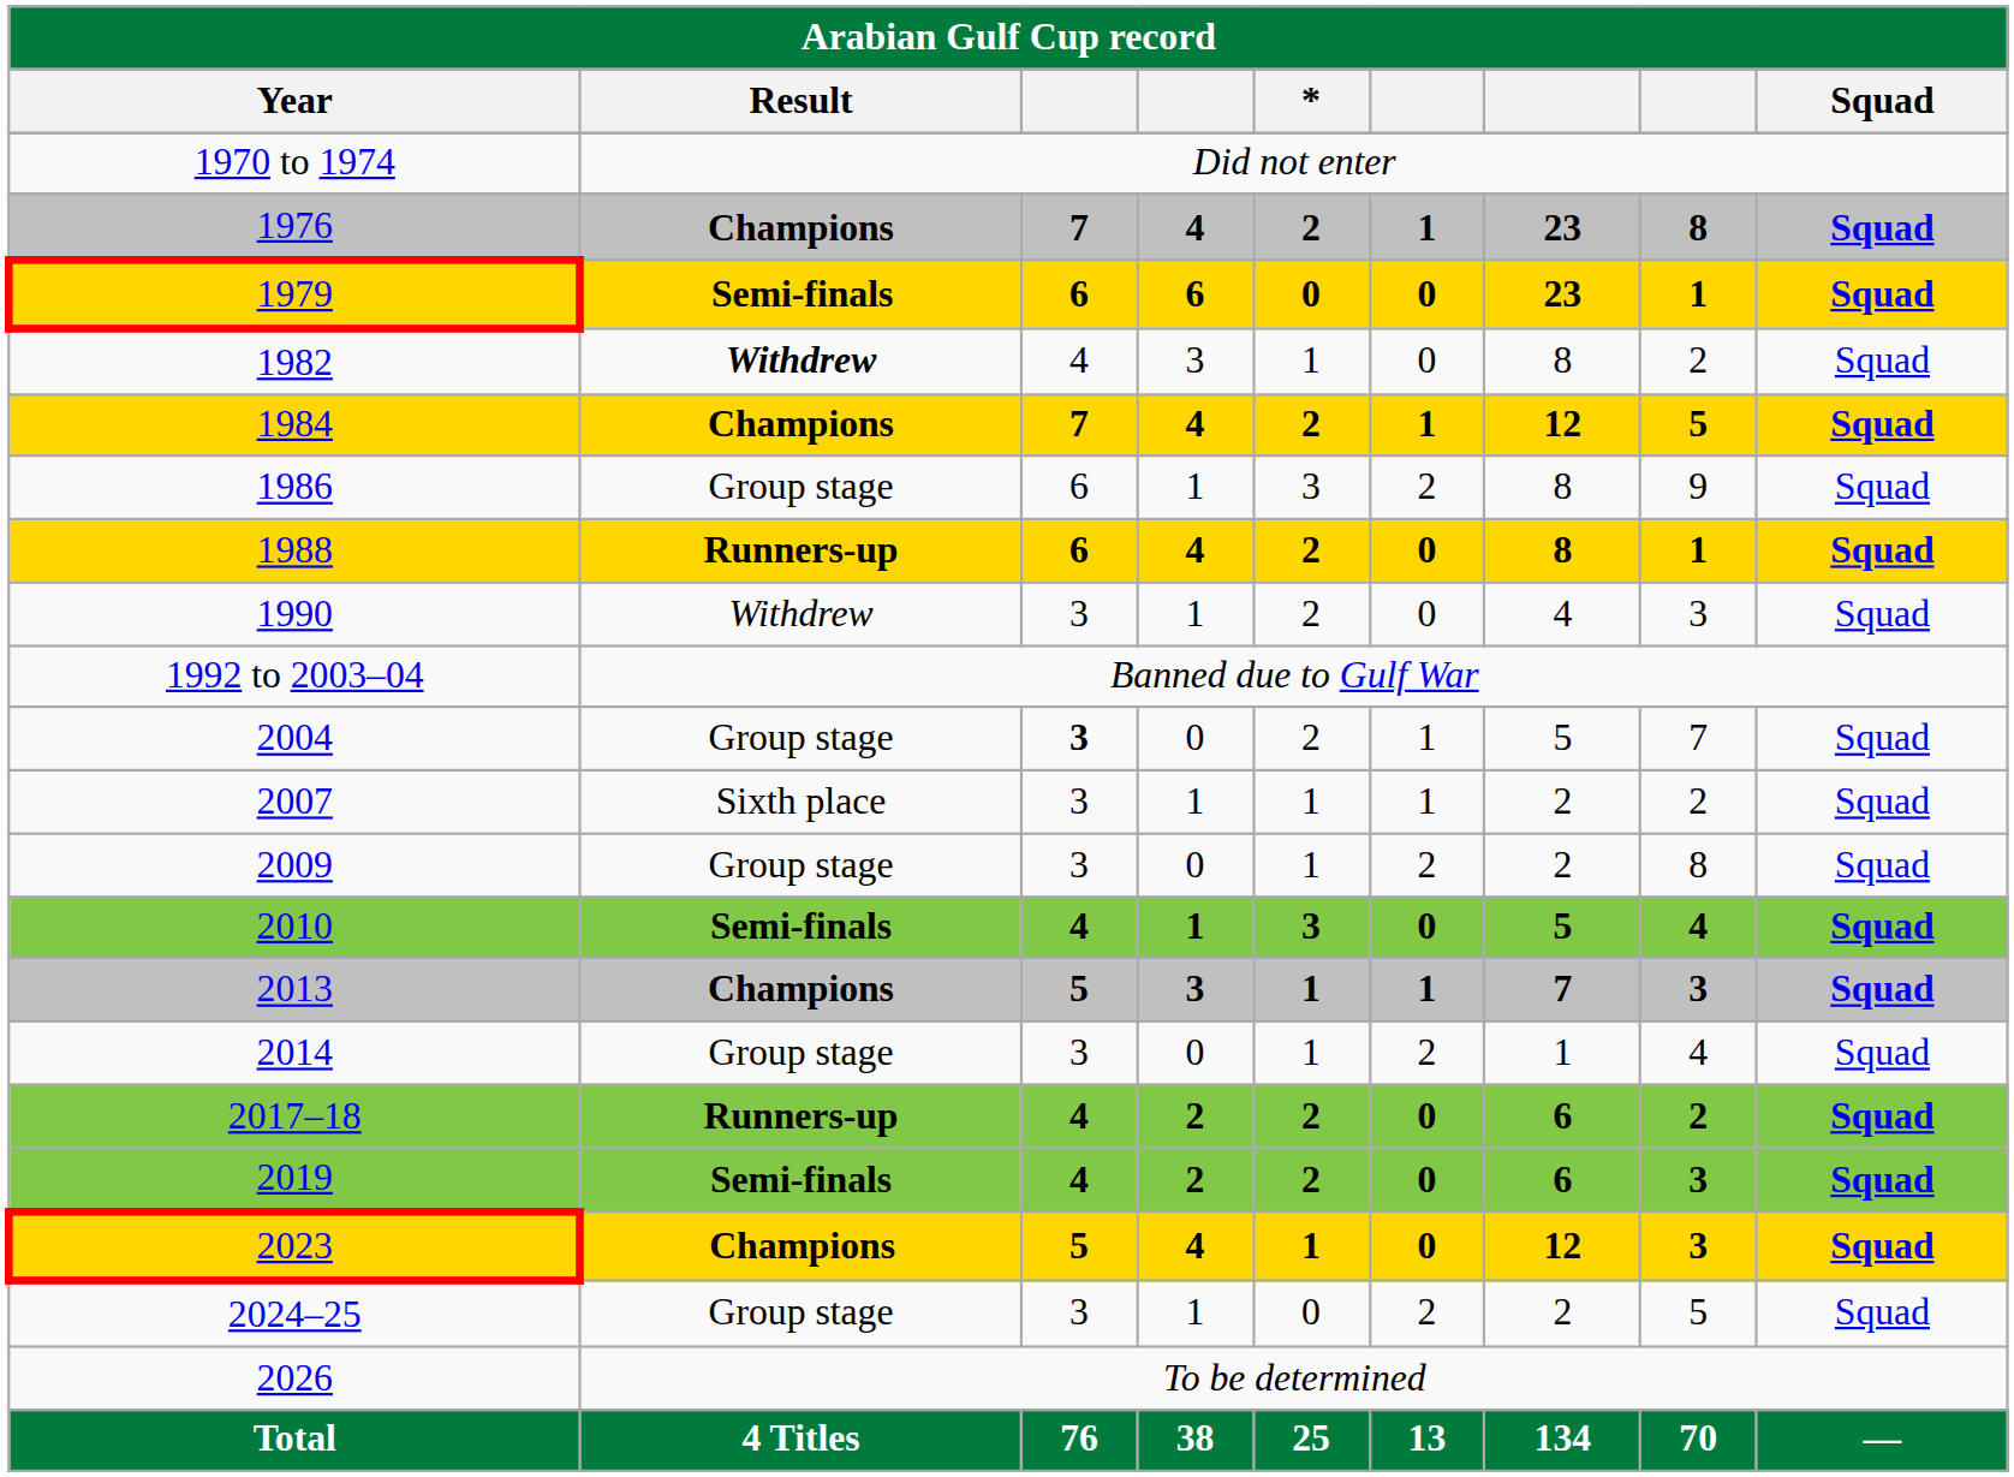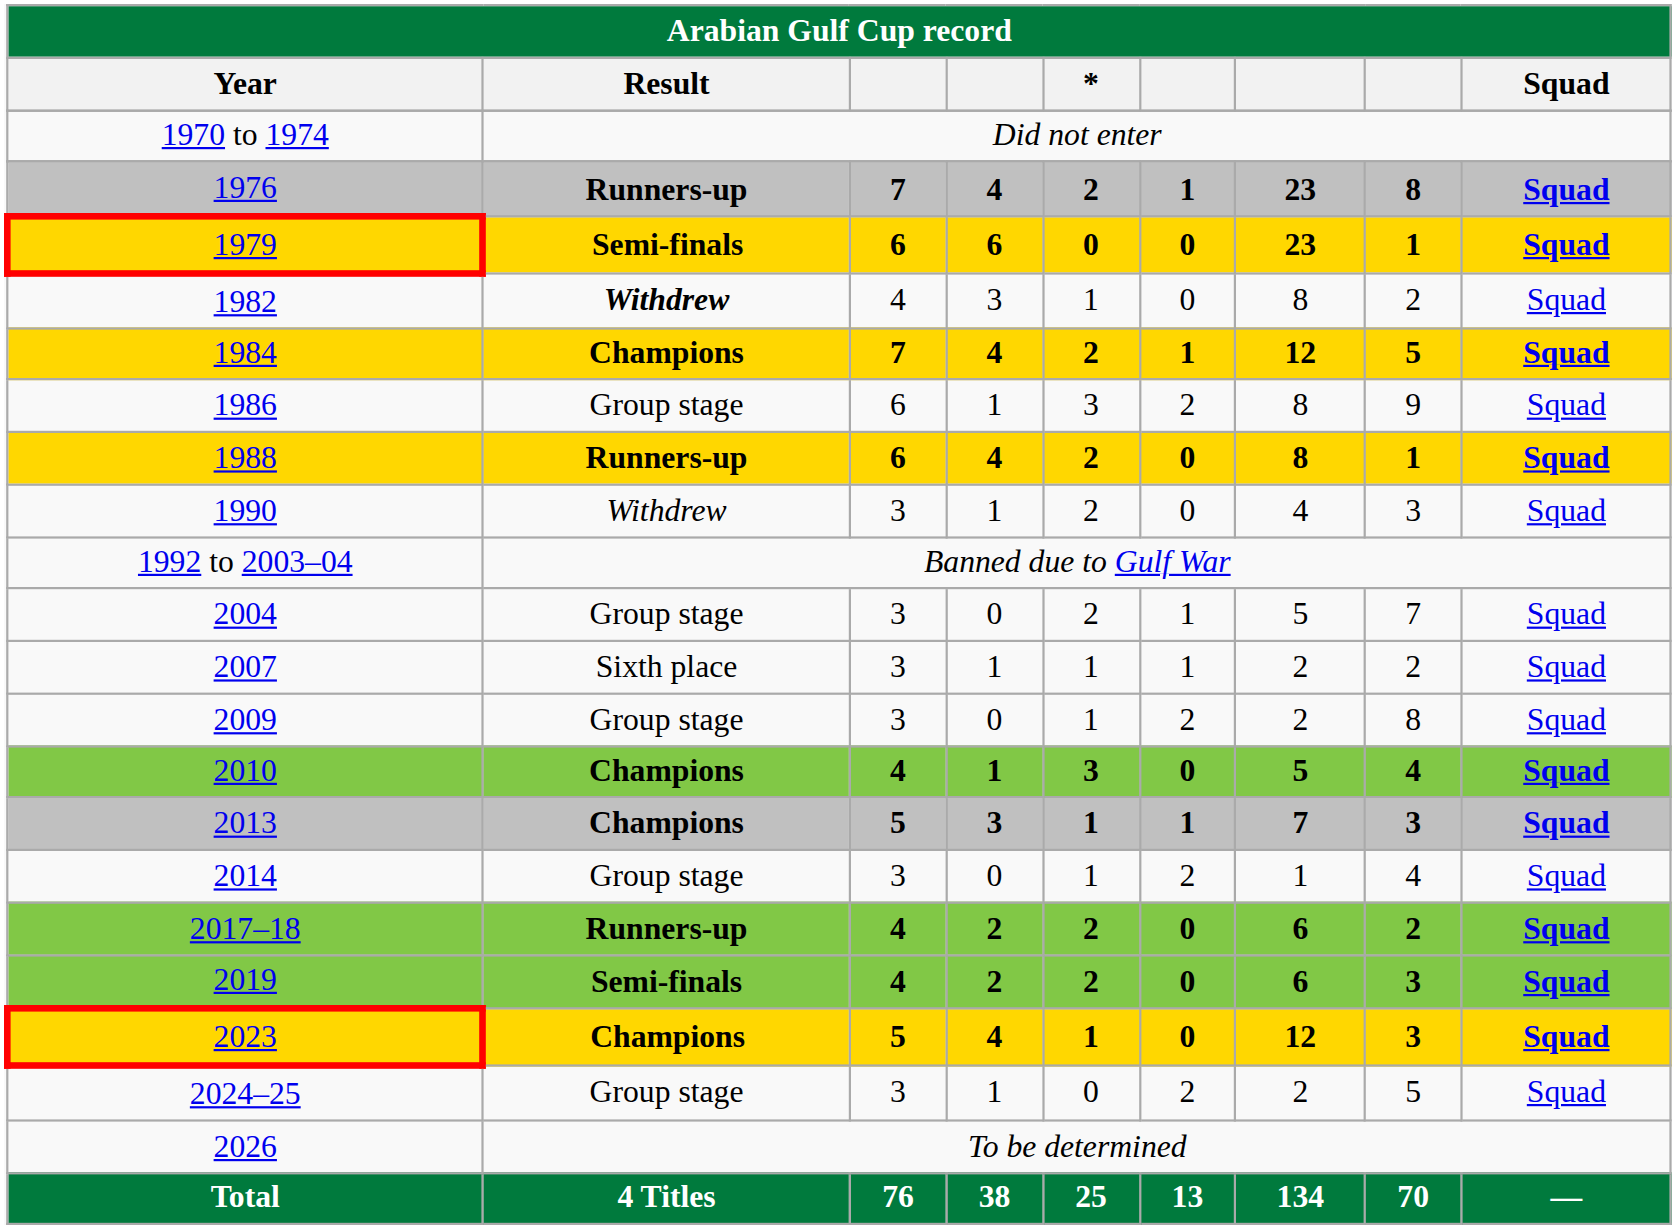1976 | Arabian Gulf Cup record / Result: Champions -> Runners-up
2004 | column 3: bold -> normal
2010 | Arabian Gulf Cup record / Result: Semi-finals -> Champions
